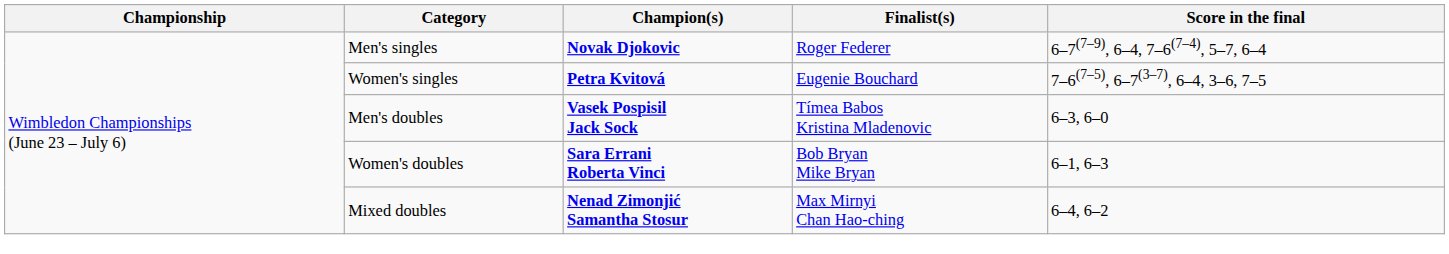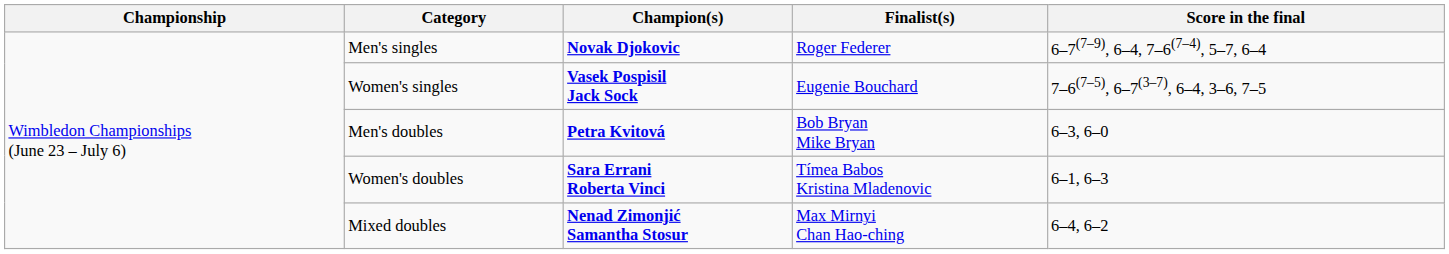Women's singles | Champion(s): Petra Kvitová -> Vasek Pospisil Jack Sock
Men's doubles | Champion(s): Vasek Pospisil Jack Sock -> Petra Kvitová
Men's doubles | Finalist(s): Tímea Babos Kristina Mladenovic -> Bob Bryan Mike Bryan
Women's doubles | Finalist(s): Bob Bryan Mike Bryan -> Tímea Babos Kristina Mladenovic
